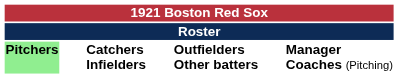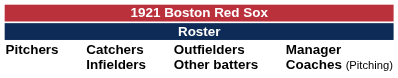Pitchers | column 1: lightgreen background -> no background
